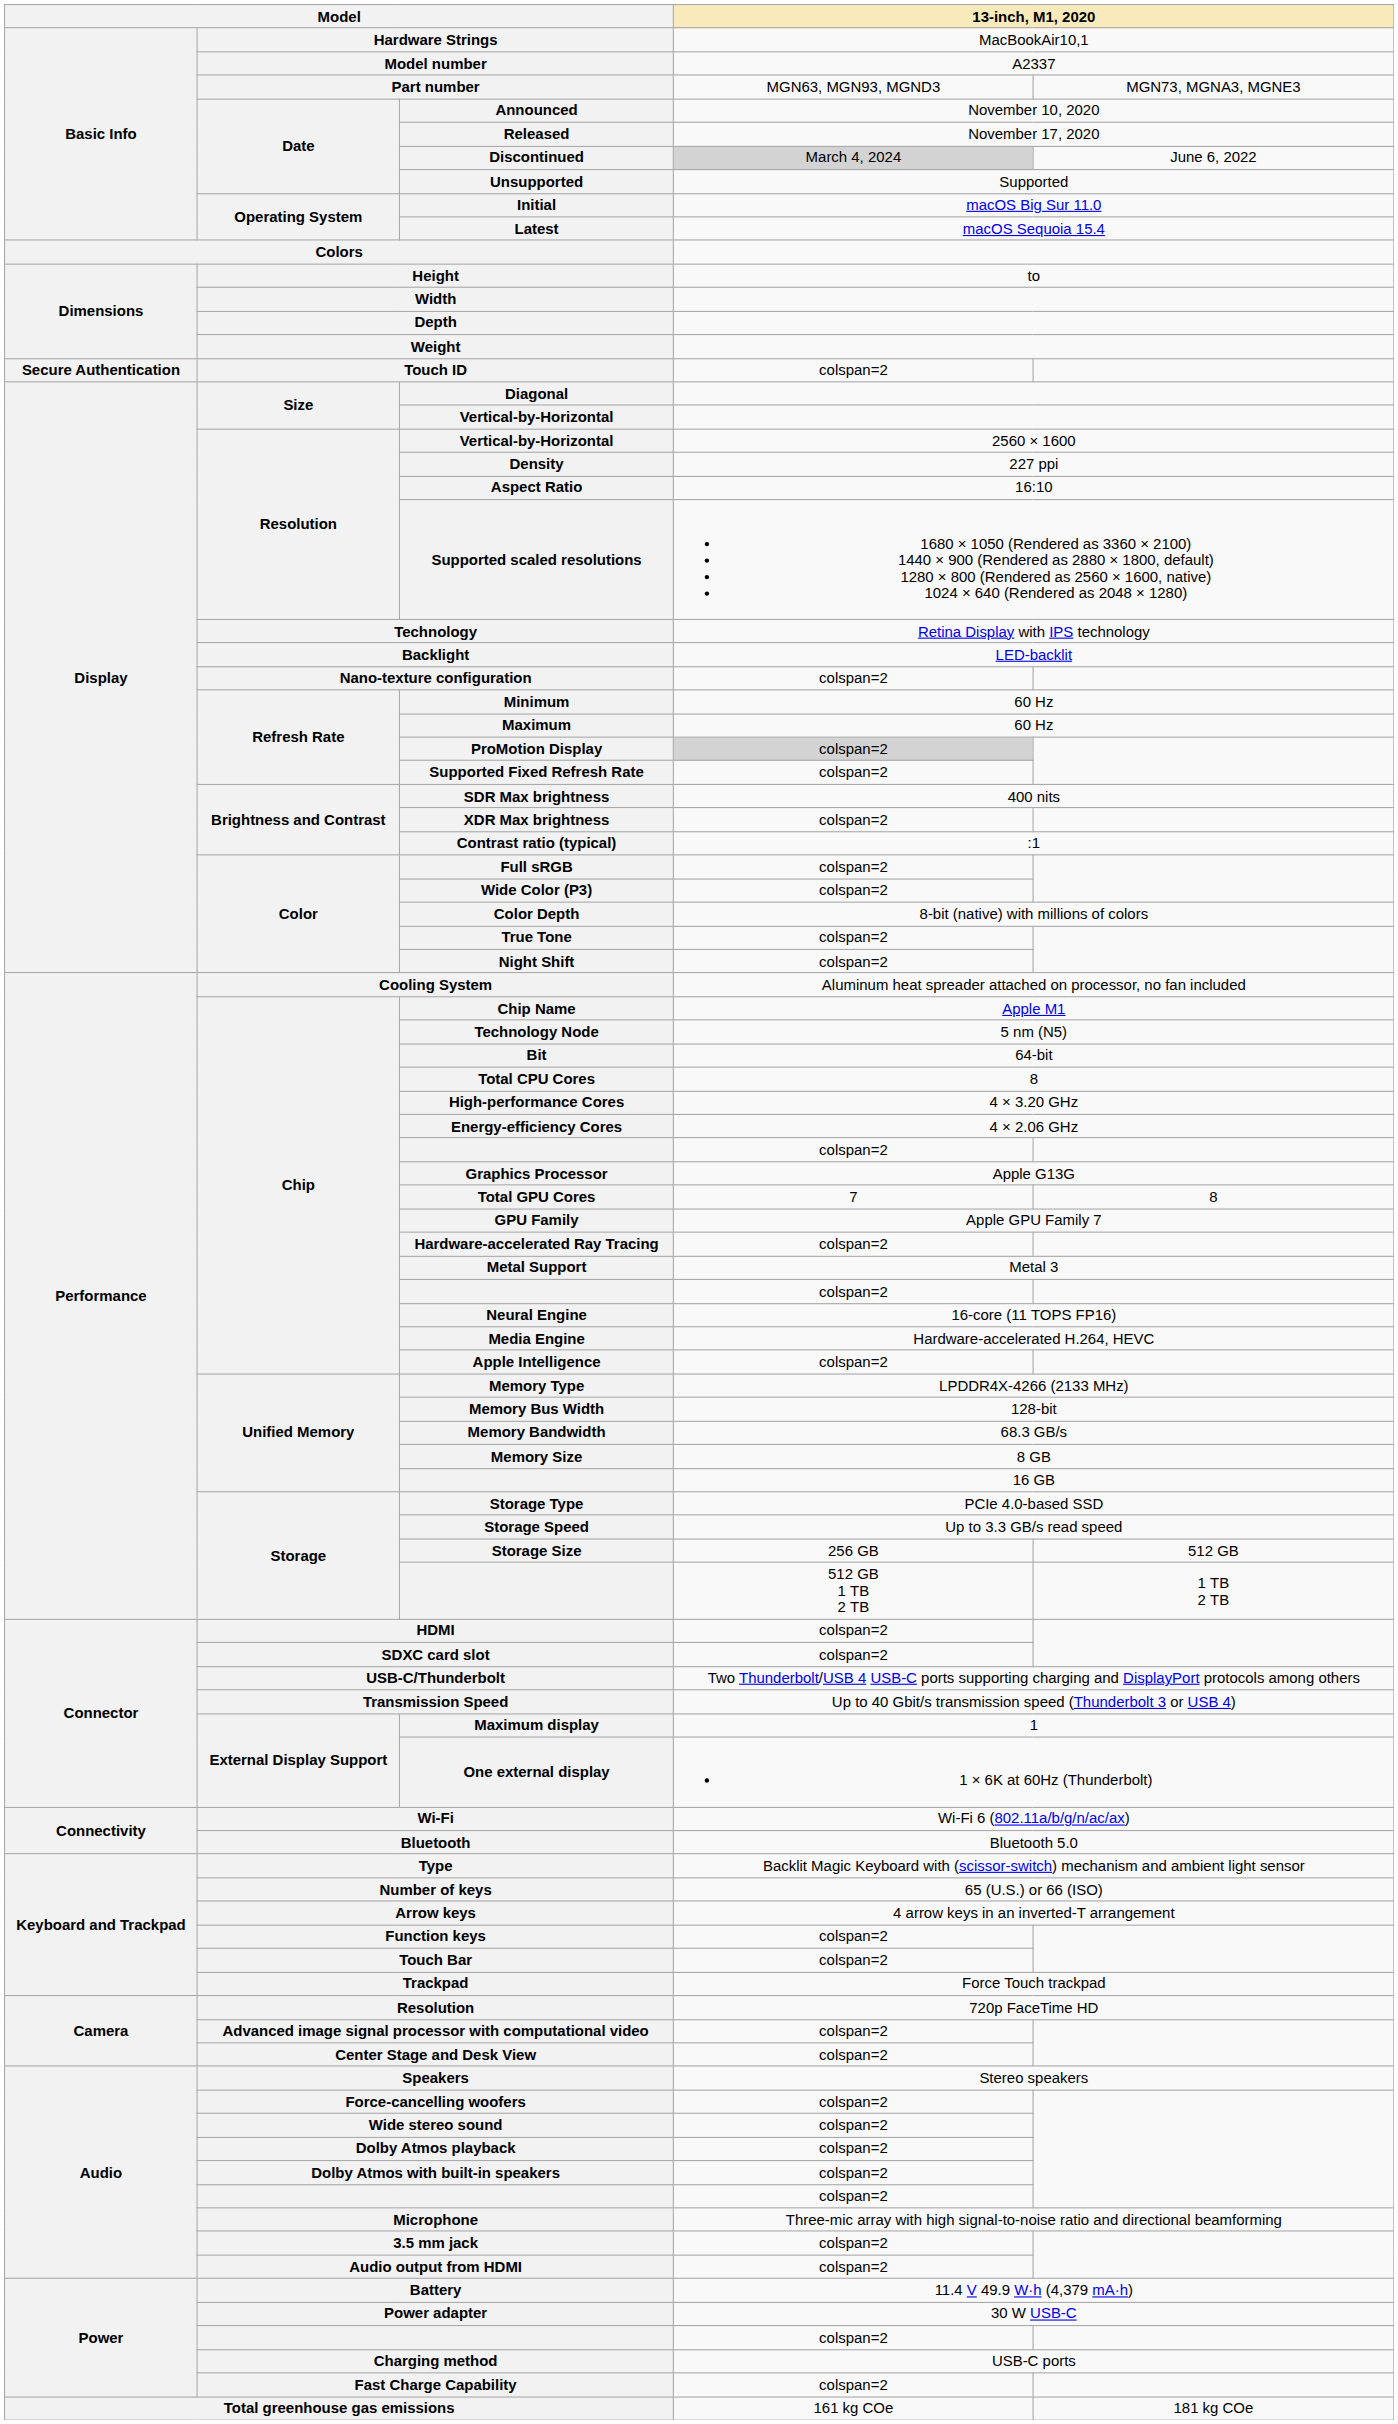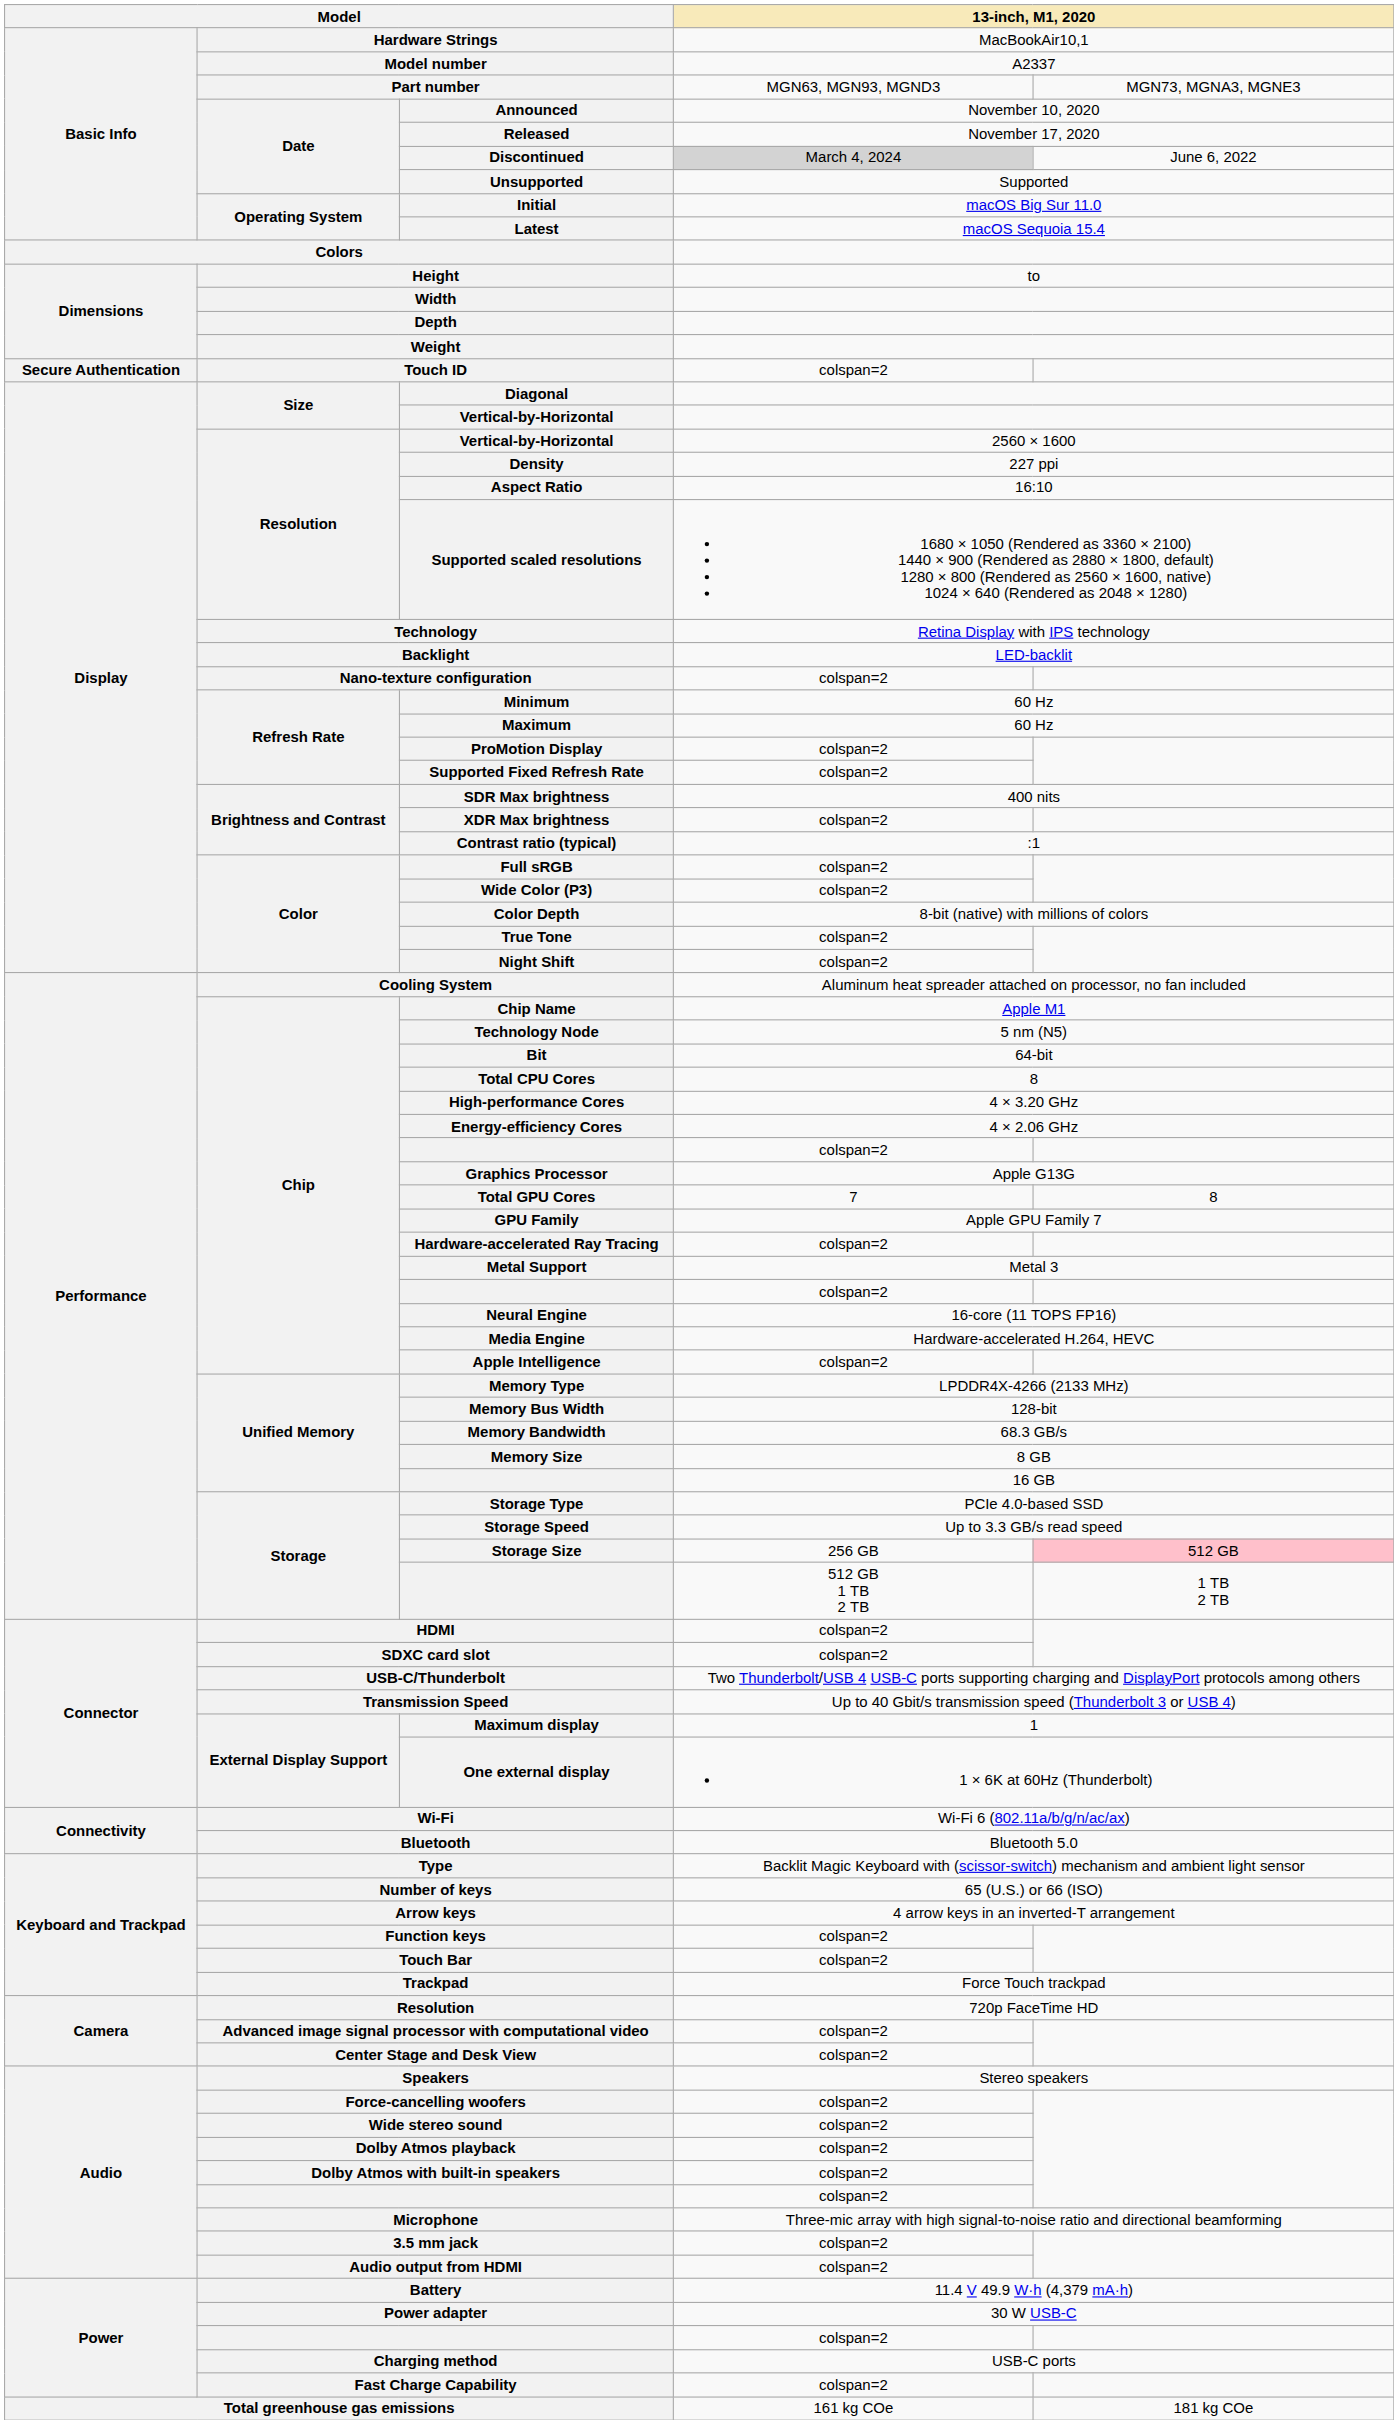ProMotion Display | column 4: lightgrey background -> no background
Storage Size | column 5: no background -> pink background
